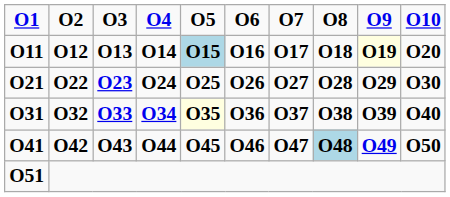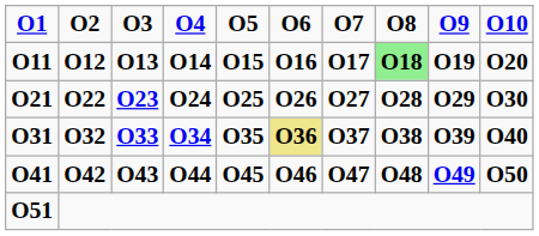O11 | column 5: lightblue background -> no background
O11 | column 8: no background -> lightgreen background
O11 | column 9: lightyellow background -> no background
O31 | column 5: lightyellow background -> no background
O31 | column 6: no background -> khaki background
O41 | column 8: lightblue background -> no background
